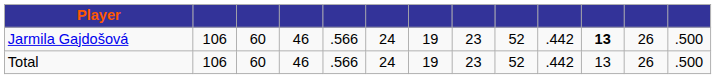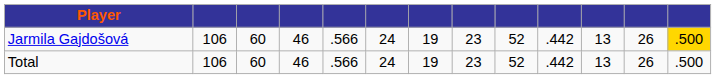Jarmila Gajdošová | column 11: bold -> normal
Jarmila Gajdošová | column 13: no background -> gold background
